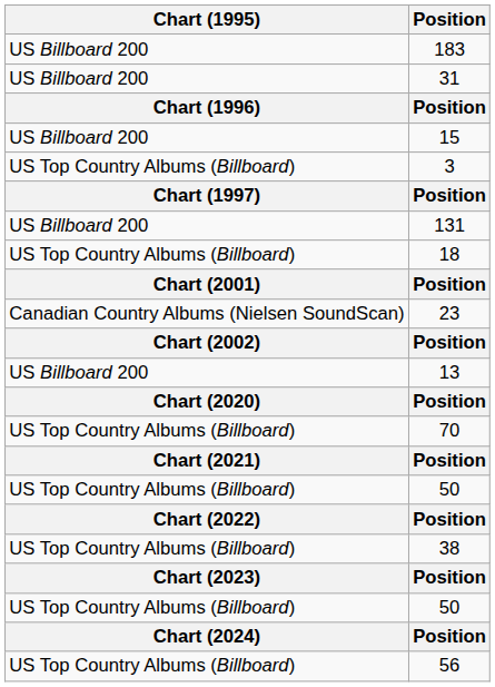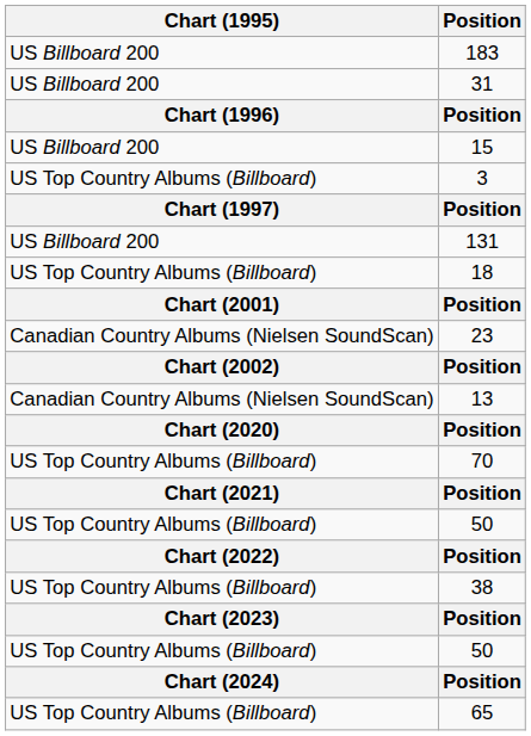row 13 | Chart (1995): US Billboard 200 -> Canadian Country Albums (Nielsen SoundScan)
row 23 | Position: 56 -> 65
